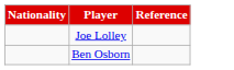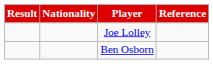+ column: Result
